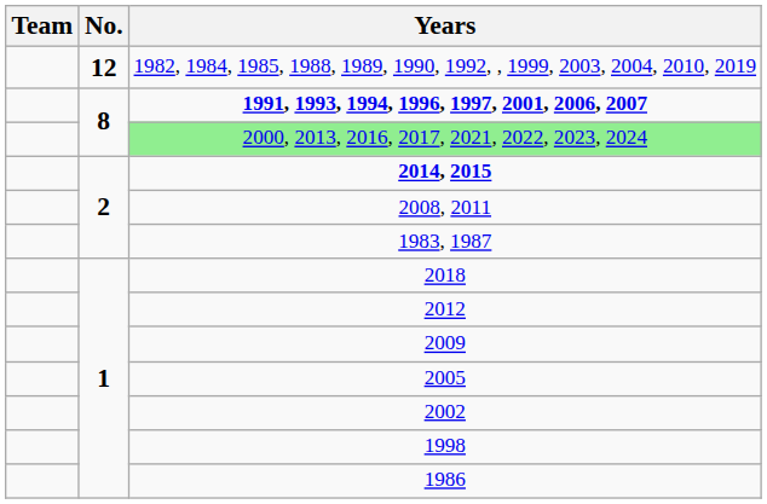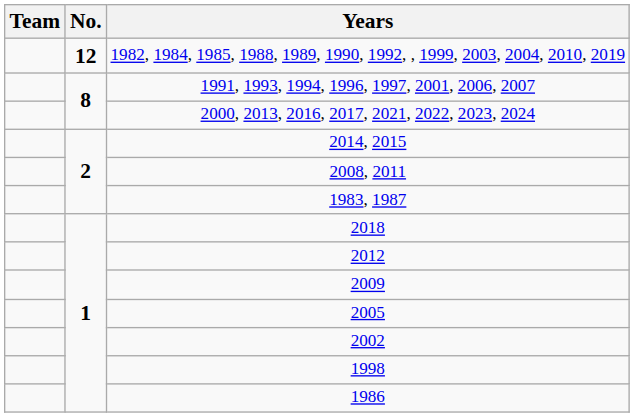1991, 1993, 1994, 1996, 1997, 2001, 2006, 2007 | Years: bold -> normal
2000, 2013, 2016, 2017, 2021, 2022, 2023, 2024 | Years: lightgreen background -> no background
2014, 2015 | Years: bold -> normal
